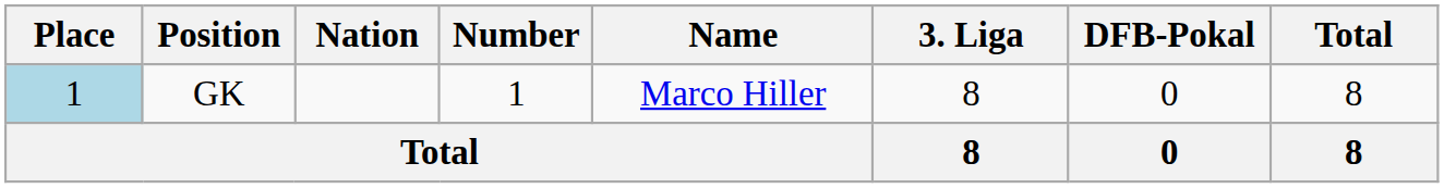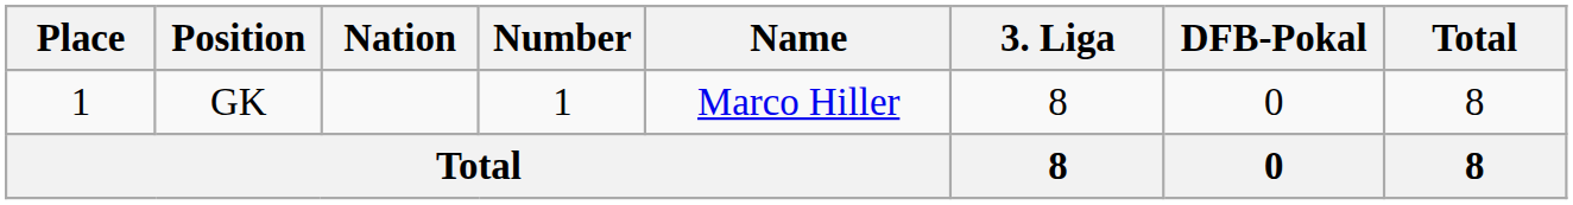GK | Place: lightblue background -> no background
